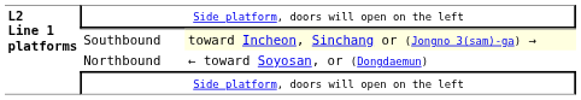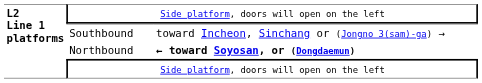Southbound | column 3: lightyellow background -> no background
Northbound | column 3: normal -> bold
